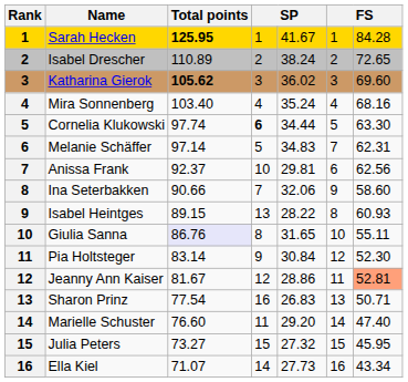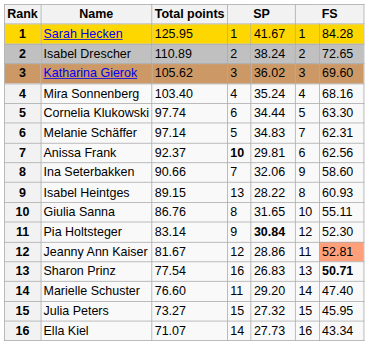Sarah Hecken | Total points: bold -> normal
Katharina Gierok | Total points: bold -> normal
Cornelia Klukowski | column 4: bold -> normal
Anissa Frank | column 4: normal -> bold
Giulia Sanna | Total points: lavender background -> no background
Pia Holtsteger | column 5: normal -> bold
Sharon Prinz | column 7: normal -> bold
